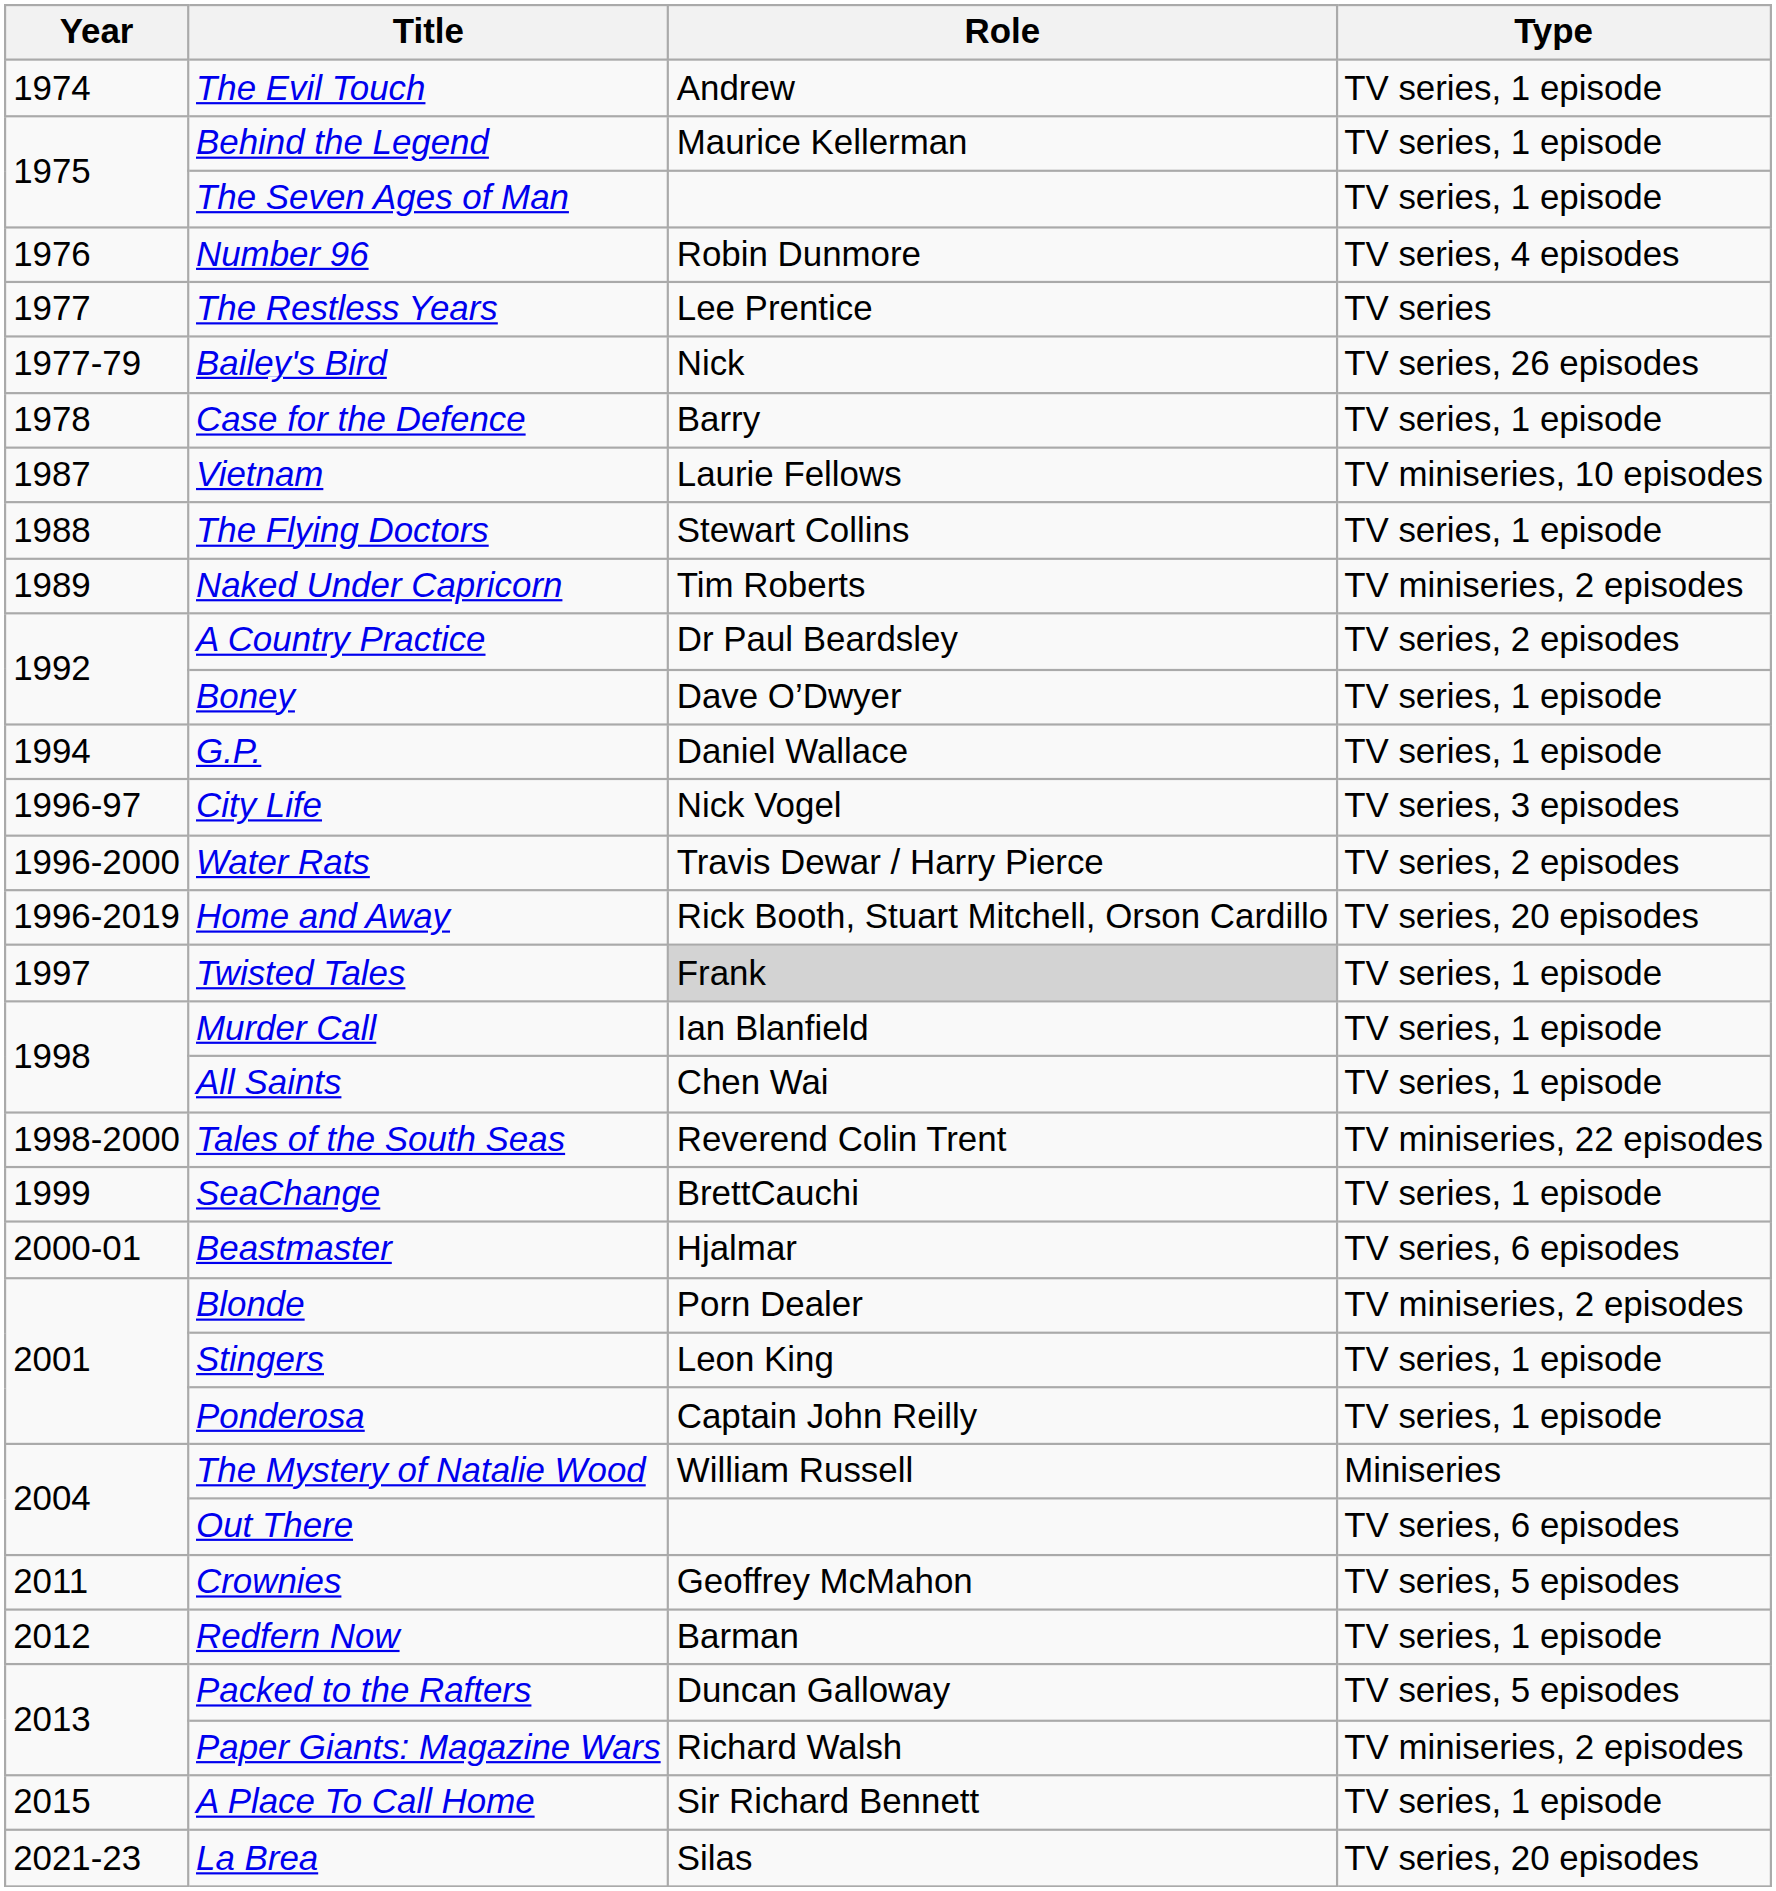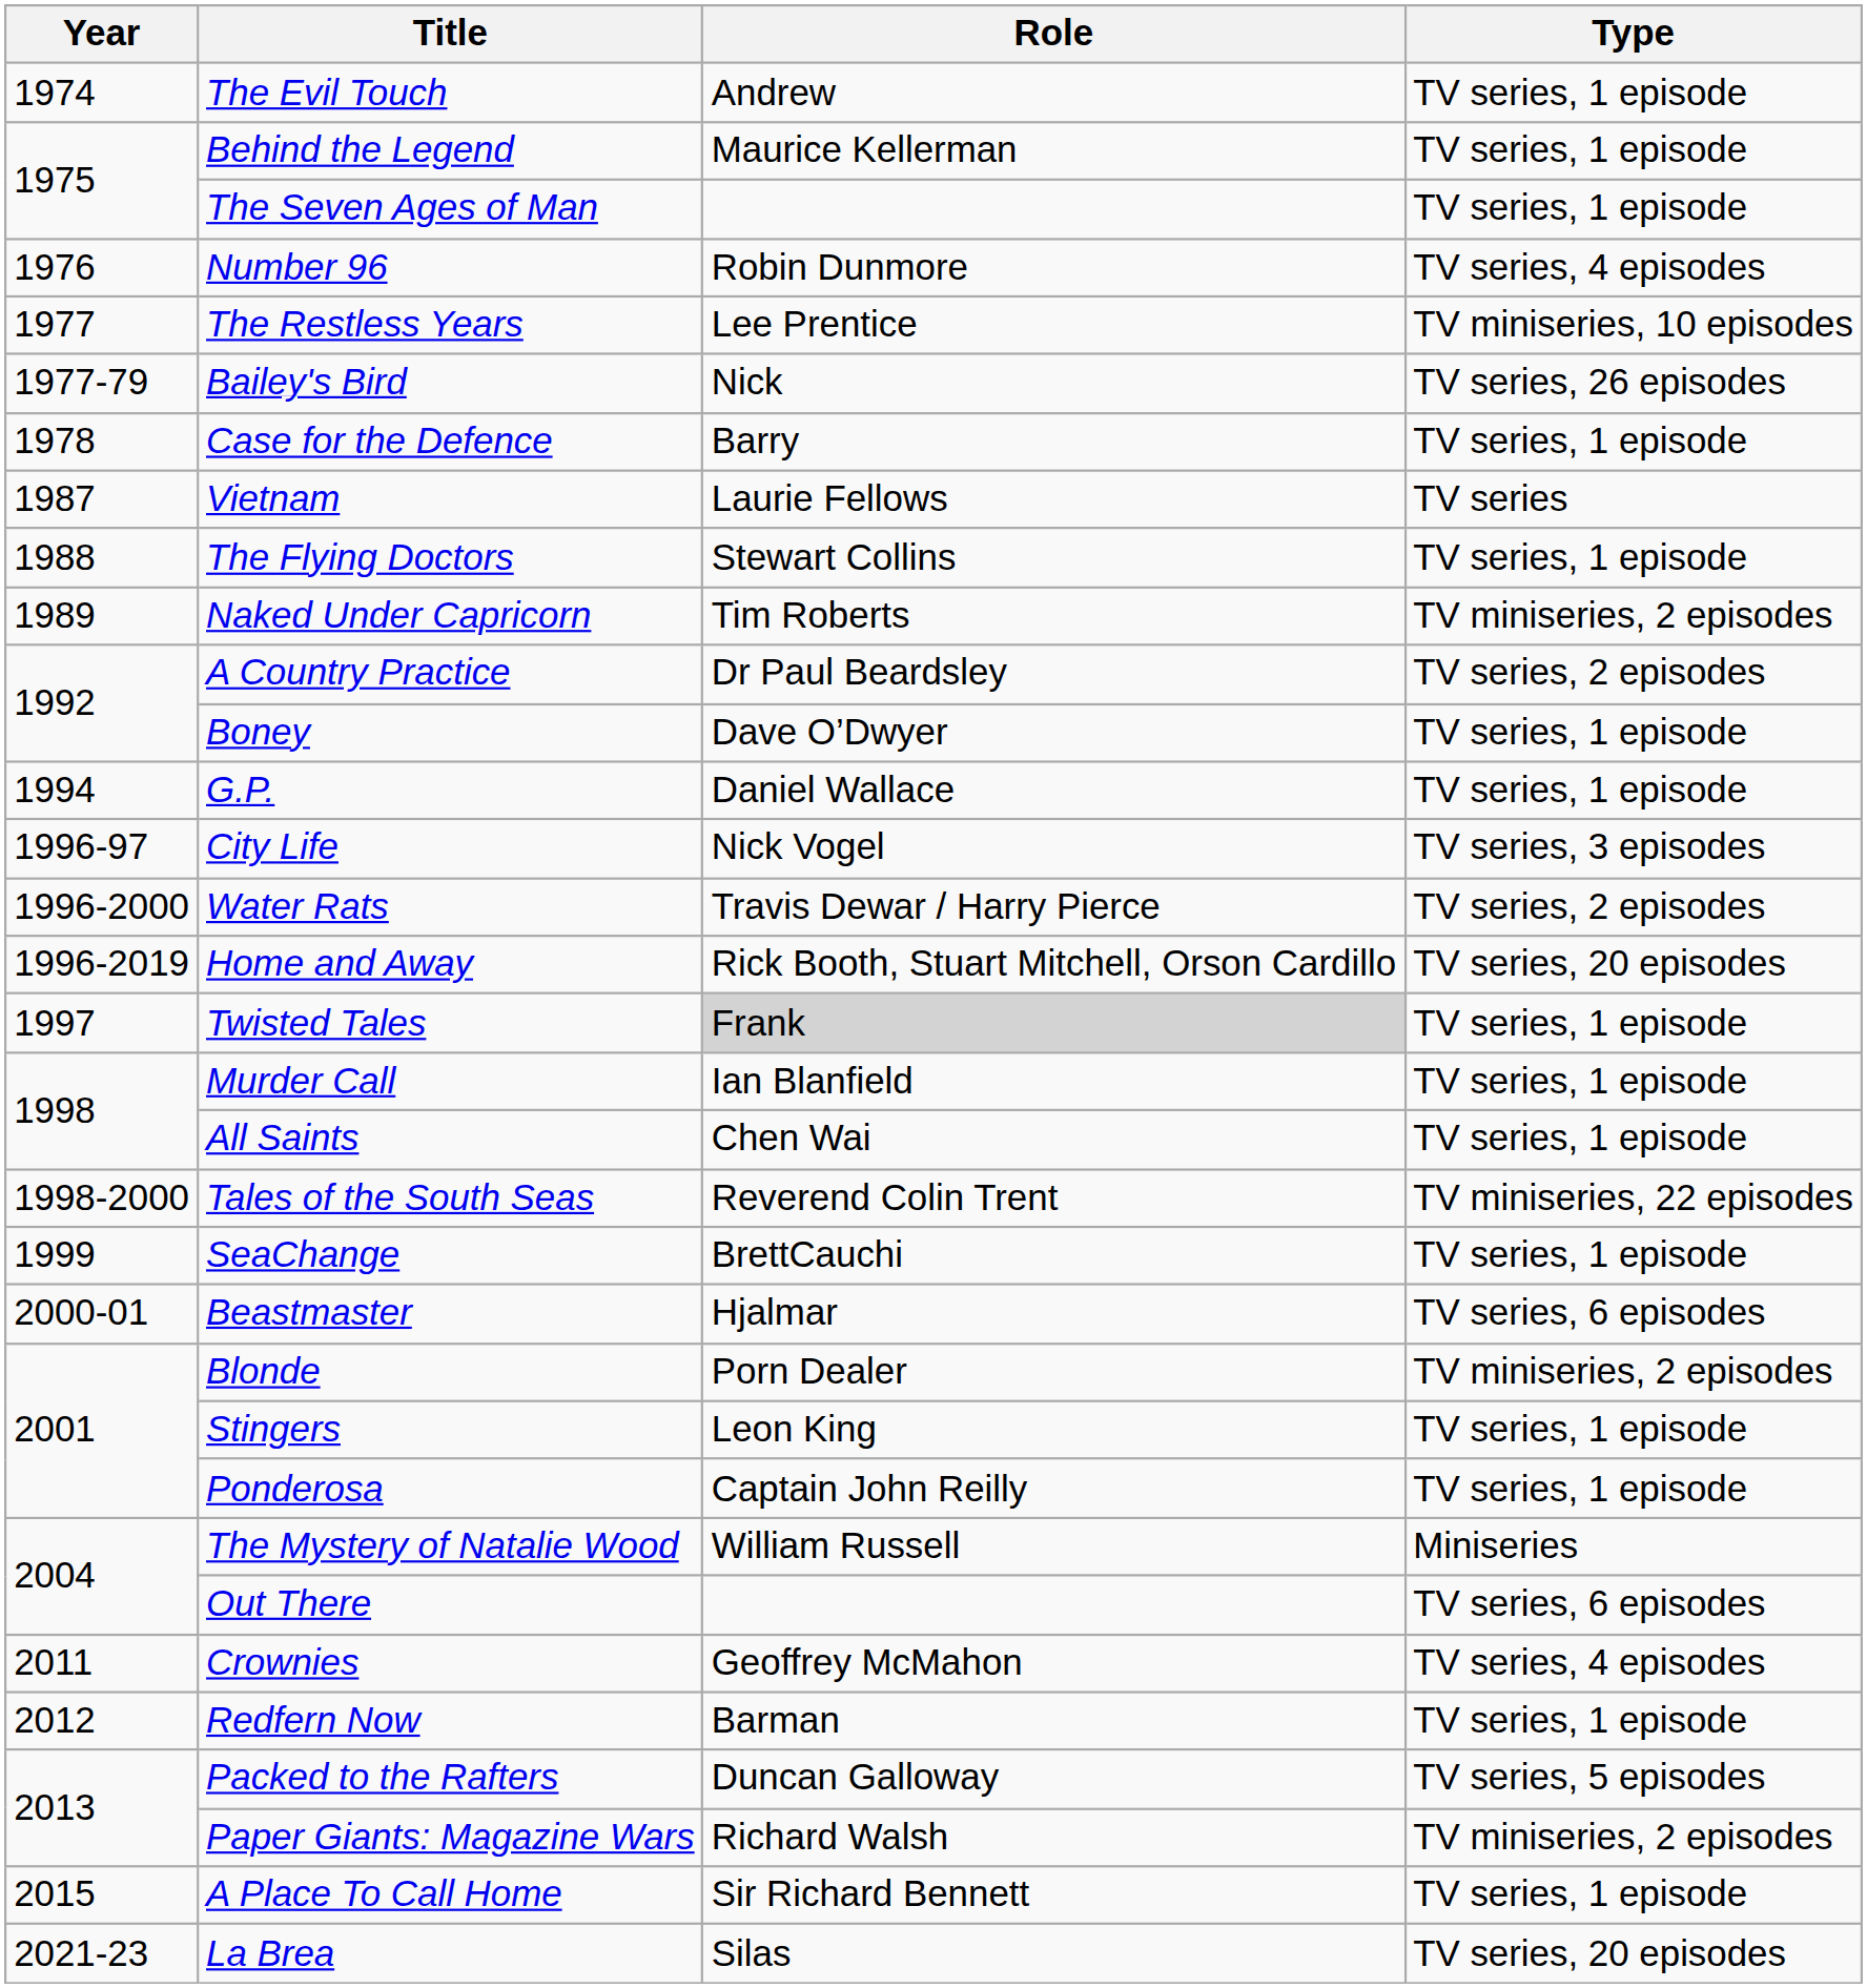The Restless Years | Type: TV series -> TV miniseries, 10 episodes
Vietnam | Type: TV miniseries, 10 episodes -> TV series
Crownies | Type: TV series, 5 episodes -> TV series, 4 episodes
